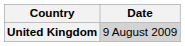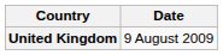United Kingdom | Date: lightgrey background -> no background
